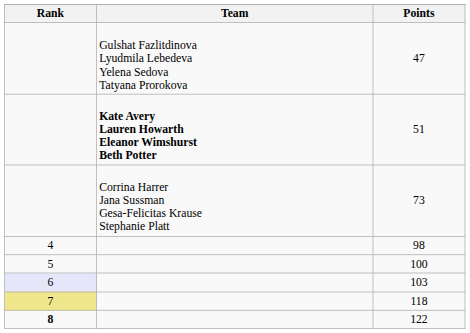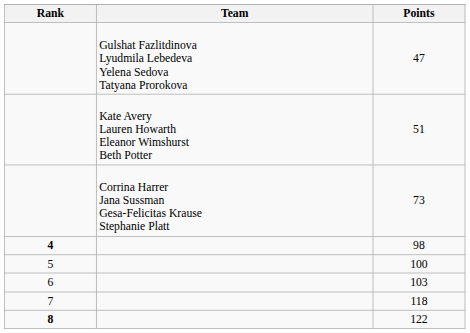51 | Team: bold -> normal
98 | Rank: normal -> bold
103 | Rank: lavender background -> no background
118 | Rank: khaki background -> no background
